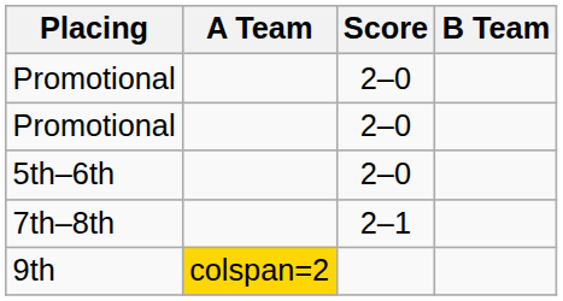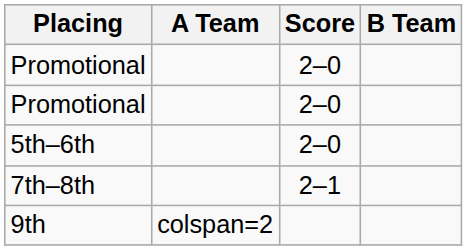9th | A Team: gold background -> no background
